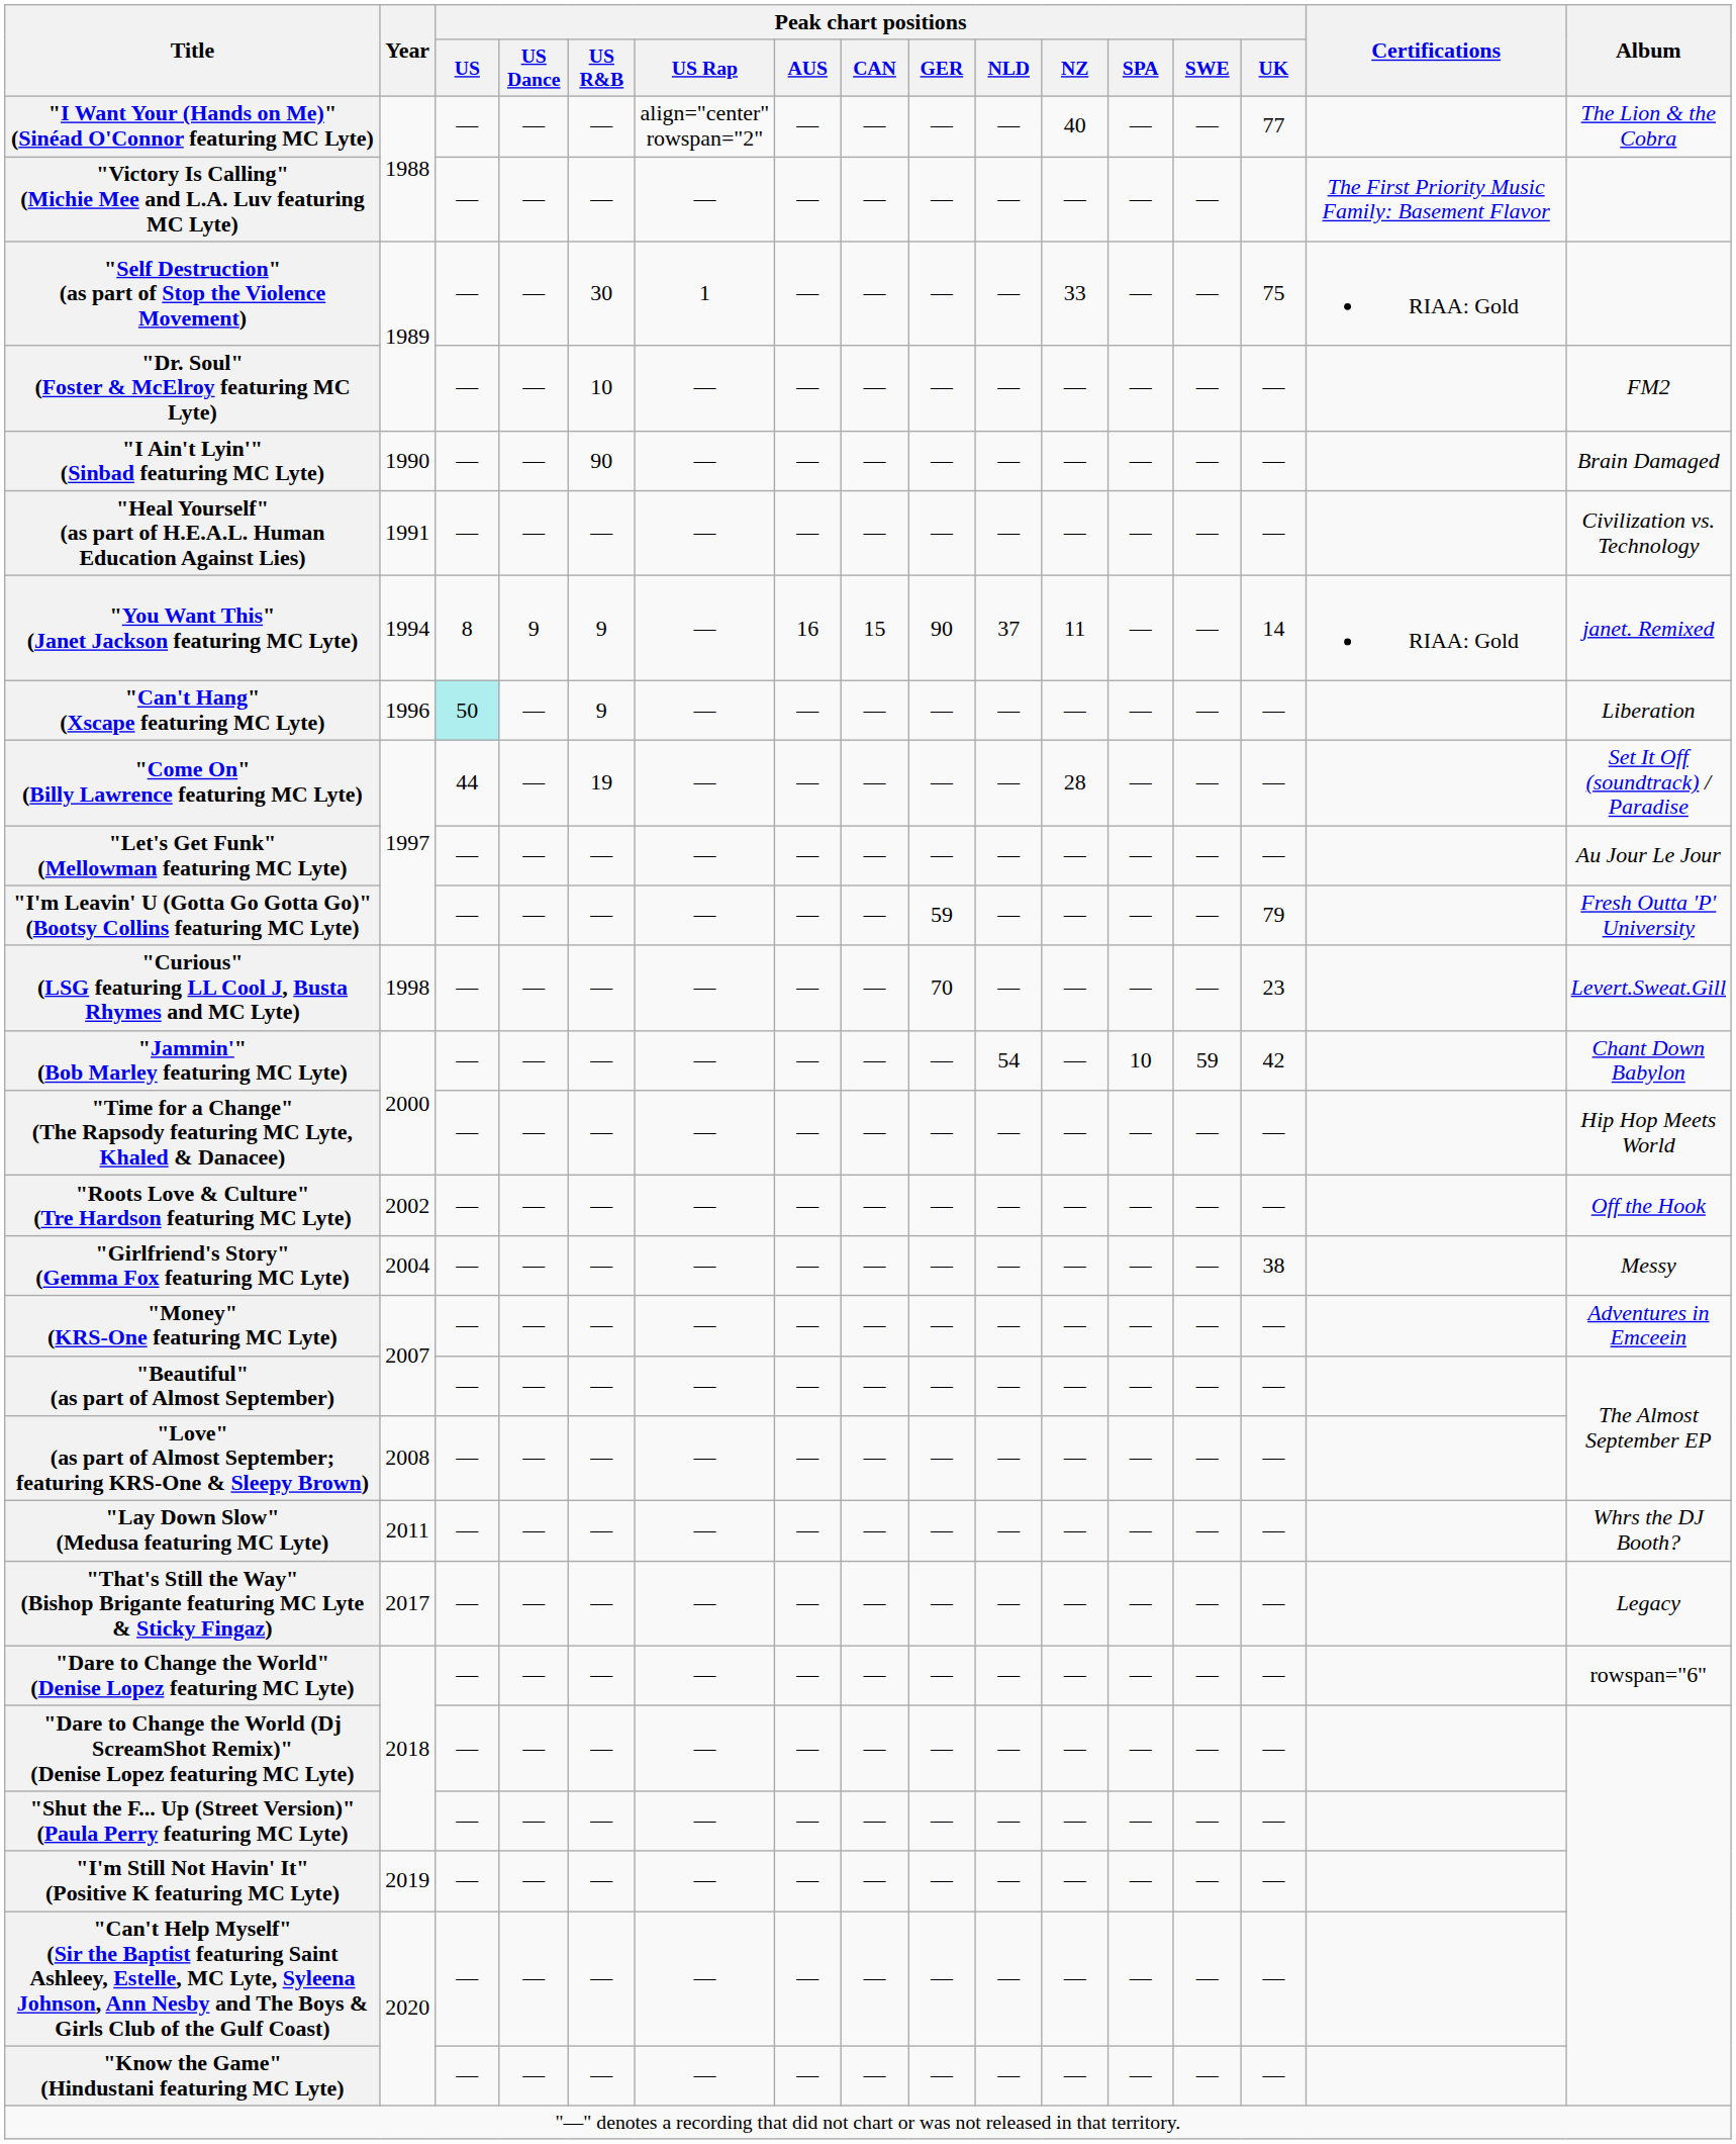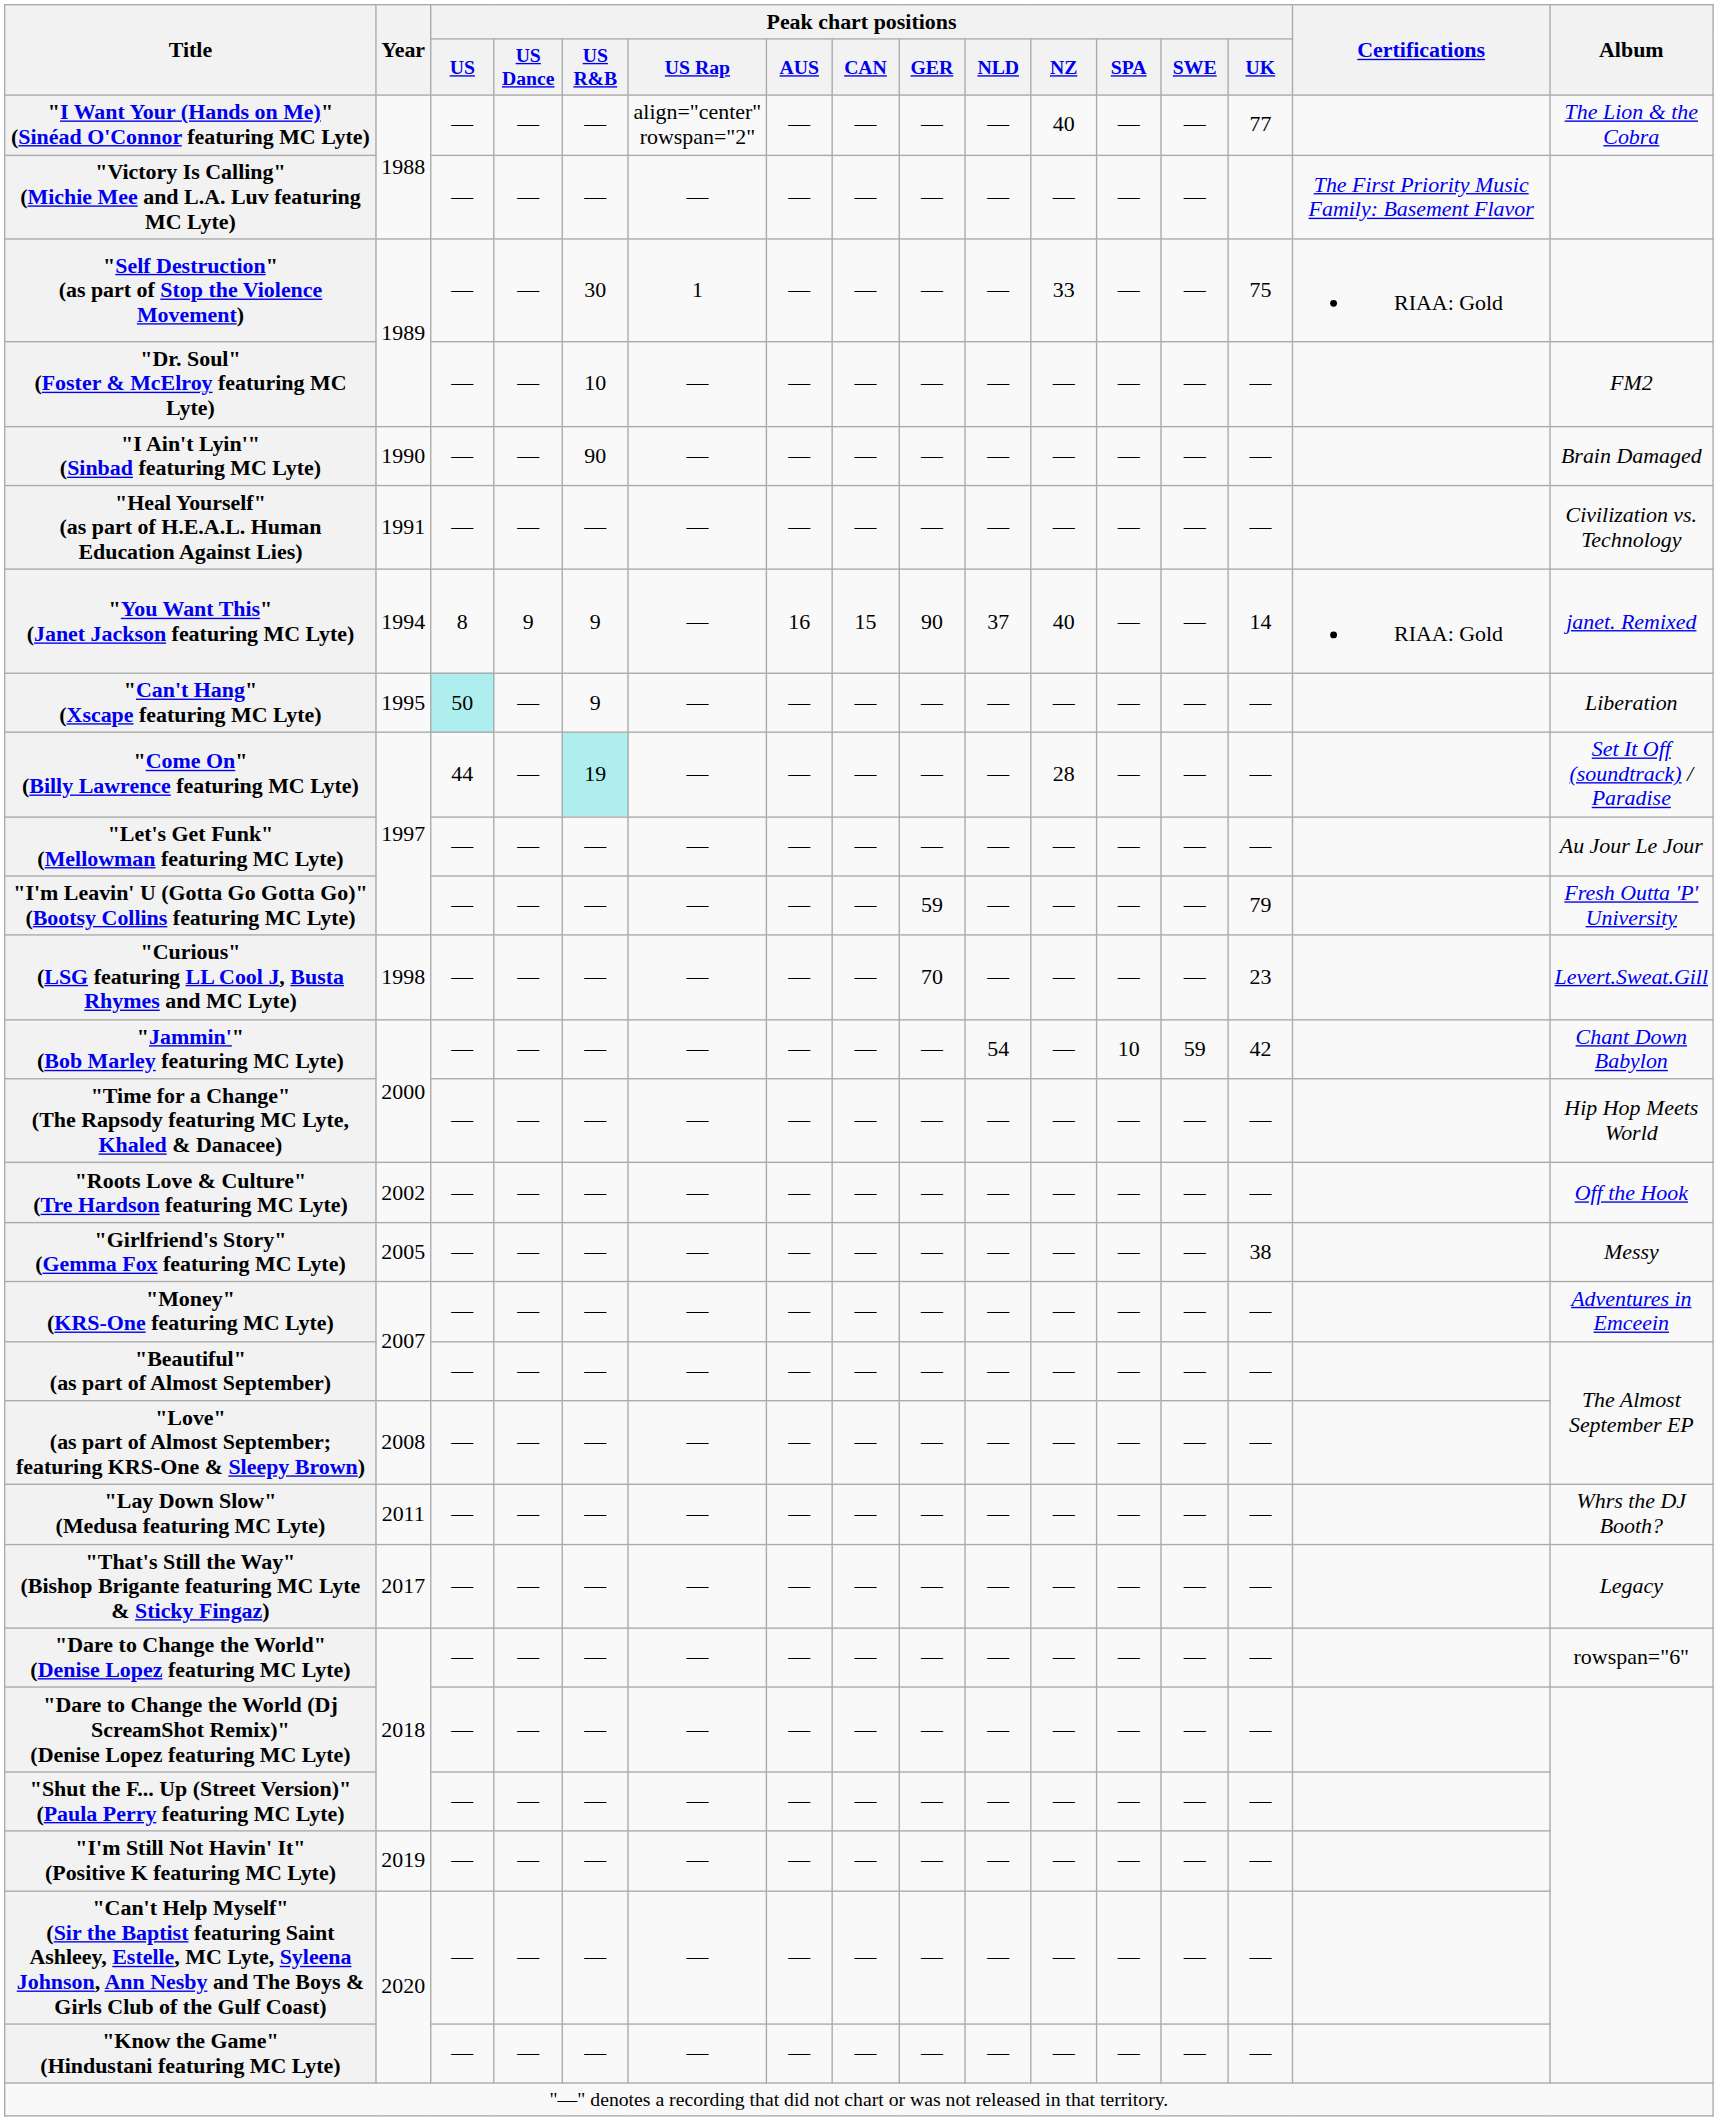"You Want This" (Janet Jackson featuring MC Lyte) | Peak chart positions / NZ: 11 -> 40
"Can't Hang" (Xscape featuring MC Lyte) | Year: 1996 -> 1995
"Come On" (Billy Lawrence featuring MC Lyte) | Peak chart positions / US R&B: no background -> paleturquoise background
"Girlfriend's Story" (Gemma Fox featuring MC Lyte) | Year: 2004 -> 2005
